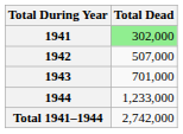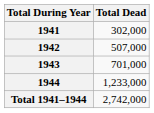1941 | Total Dead: lightgreen background -> no background
